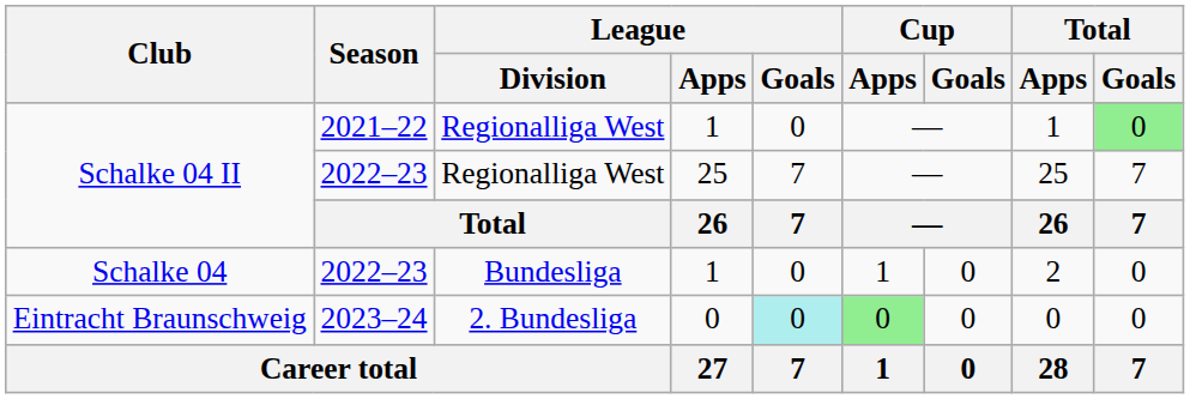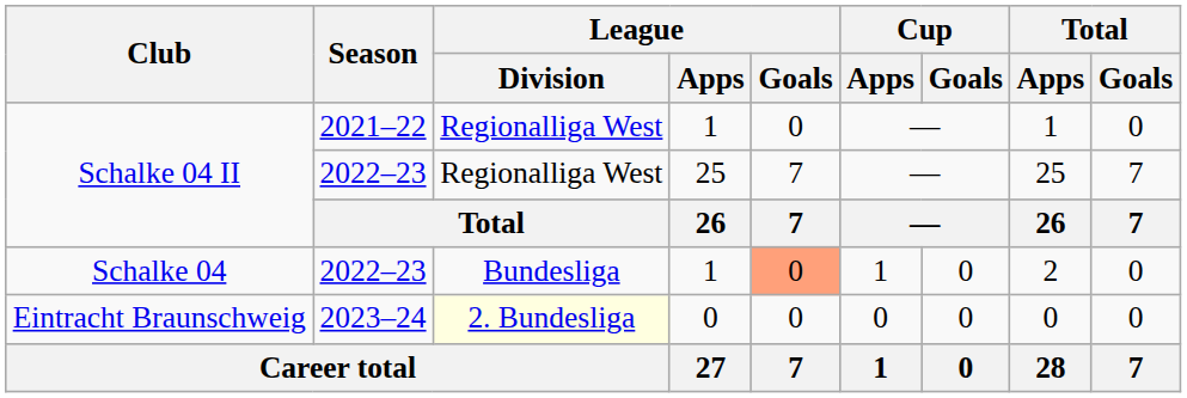Schalke 04 II / 2021–22 | Total / Goals: lightgreen background -> no background
Schalke 04 | League / Goals: no background -> lightsalmon background
Eintracht Braunschweig | League / Division: no background -> lightyellow background
Eintracht Braunschweig | League / Goals: paleturquoise background -> no background
Eintracht Braunschweig | Cup / Apps: lightgreen background -> no background
